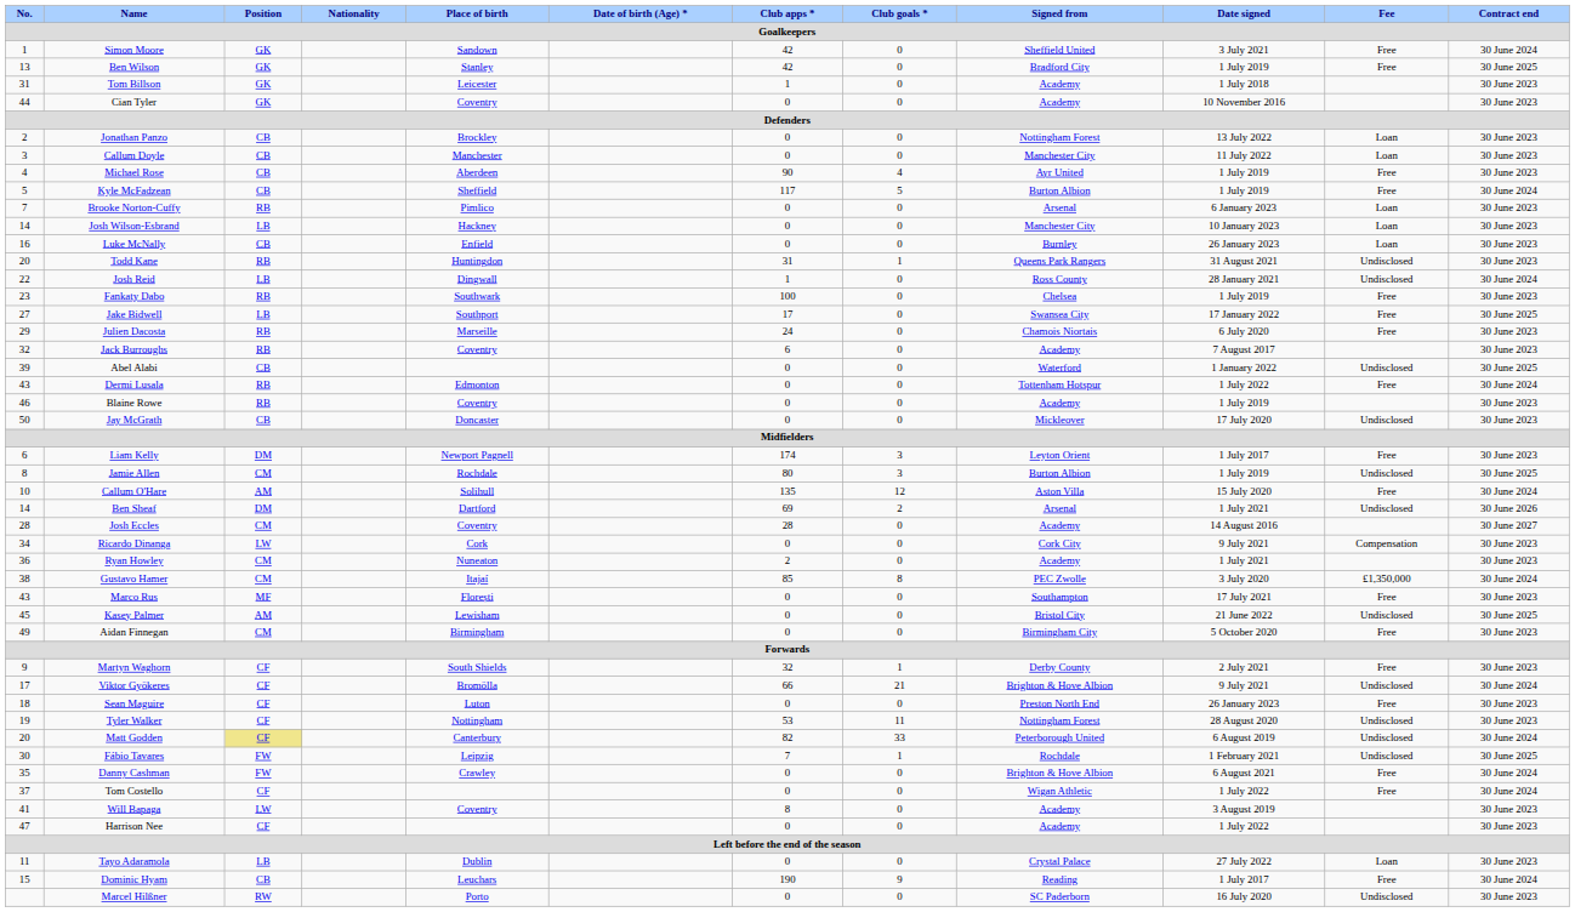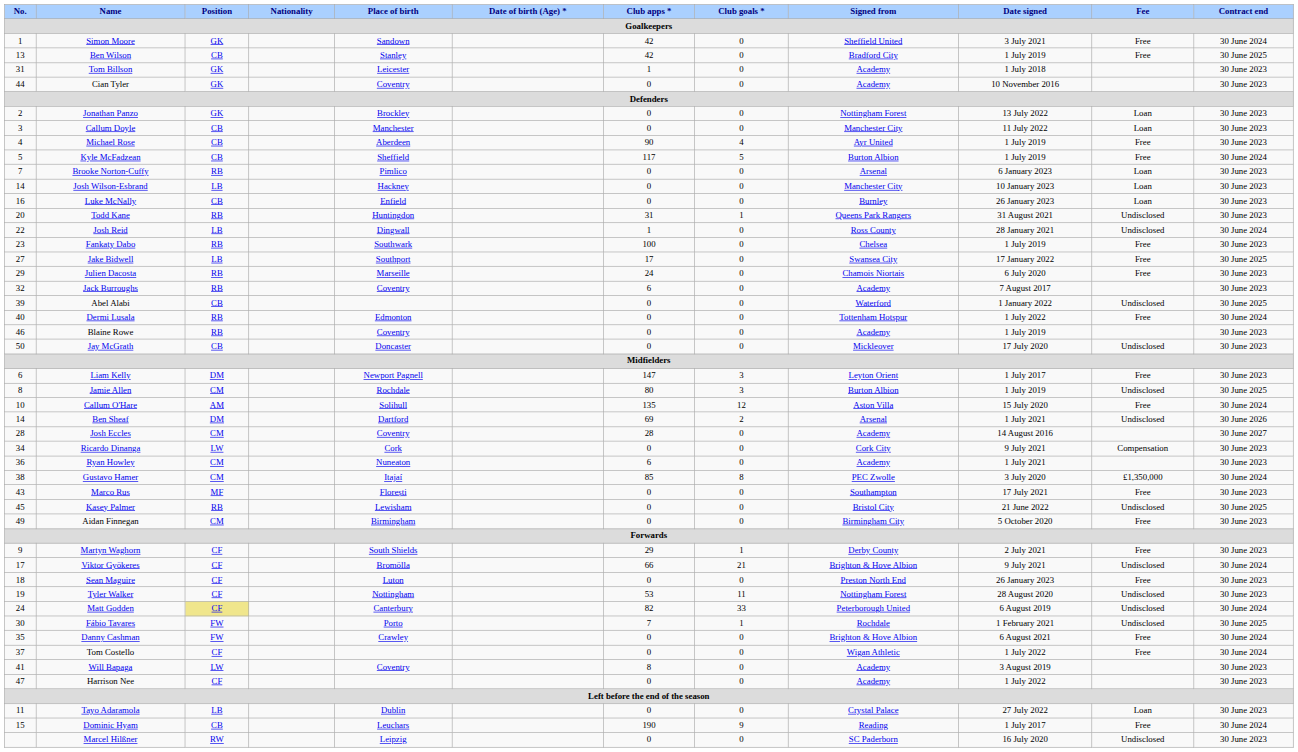Ben Wilson | Position: GK -> CB
Jonathan Panzo | Position: CB -> GK
Dermi Lusala | No.: 43 -> 40
Liam Kelly | Club apps *: 174 -> 147
Ryan Howley | Club apps *: 2 -> 6
Kasey Palmer | Position: AM -> RB
Martyn Waghorn | Club apps *: 32 -> 29
Matt Godden | No.: 20 -> 24
Fábio Tavares | Place of birth: Leipzig -> Porto
Marcel Hilßner | Place of birth: Porto -> Leipzig
